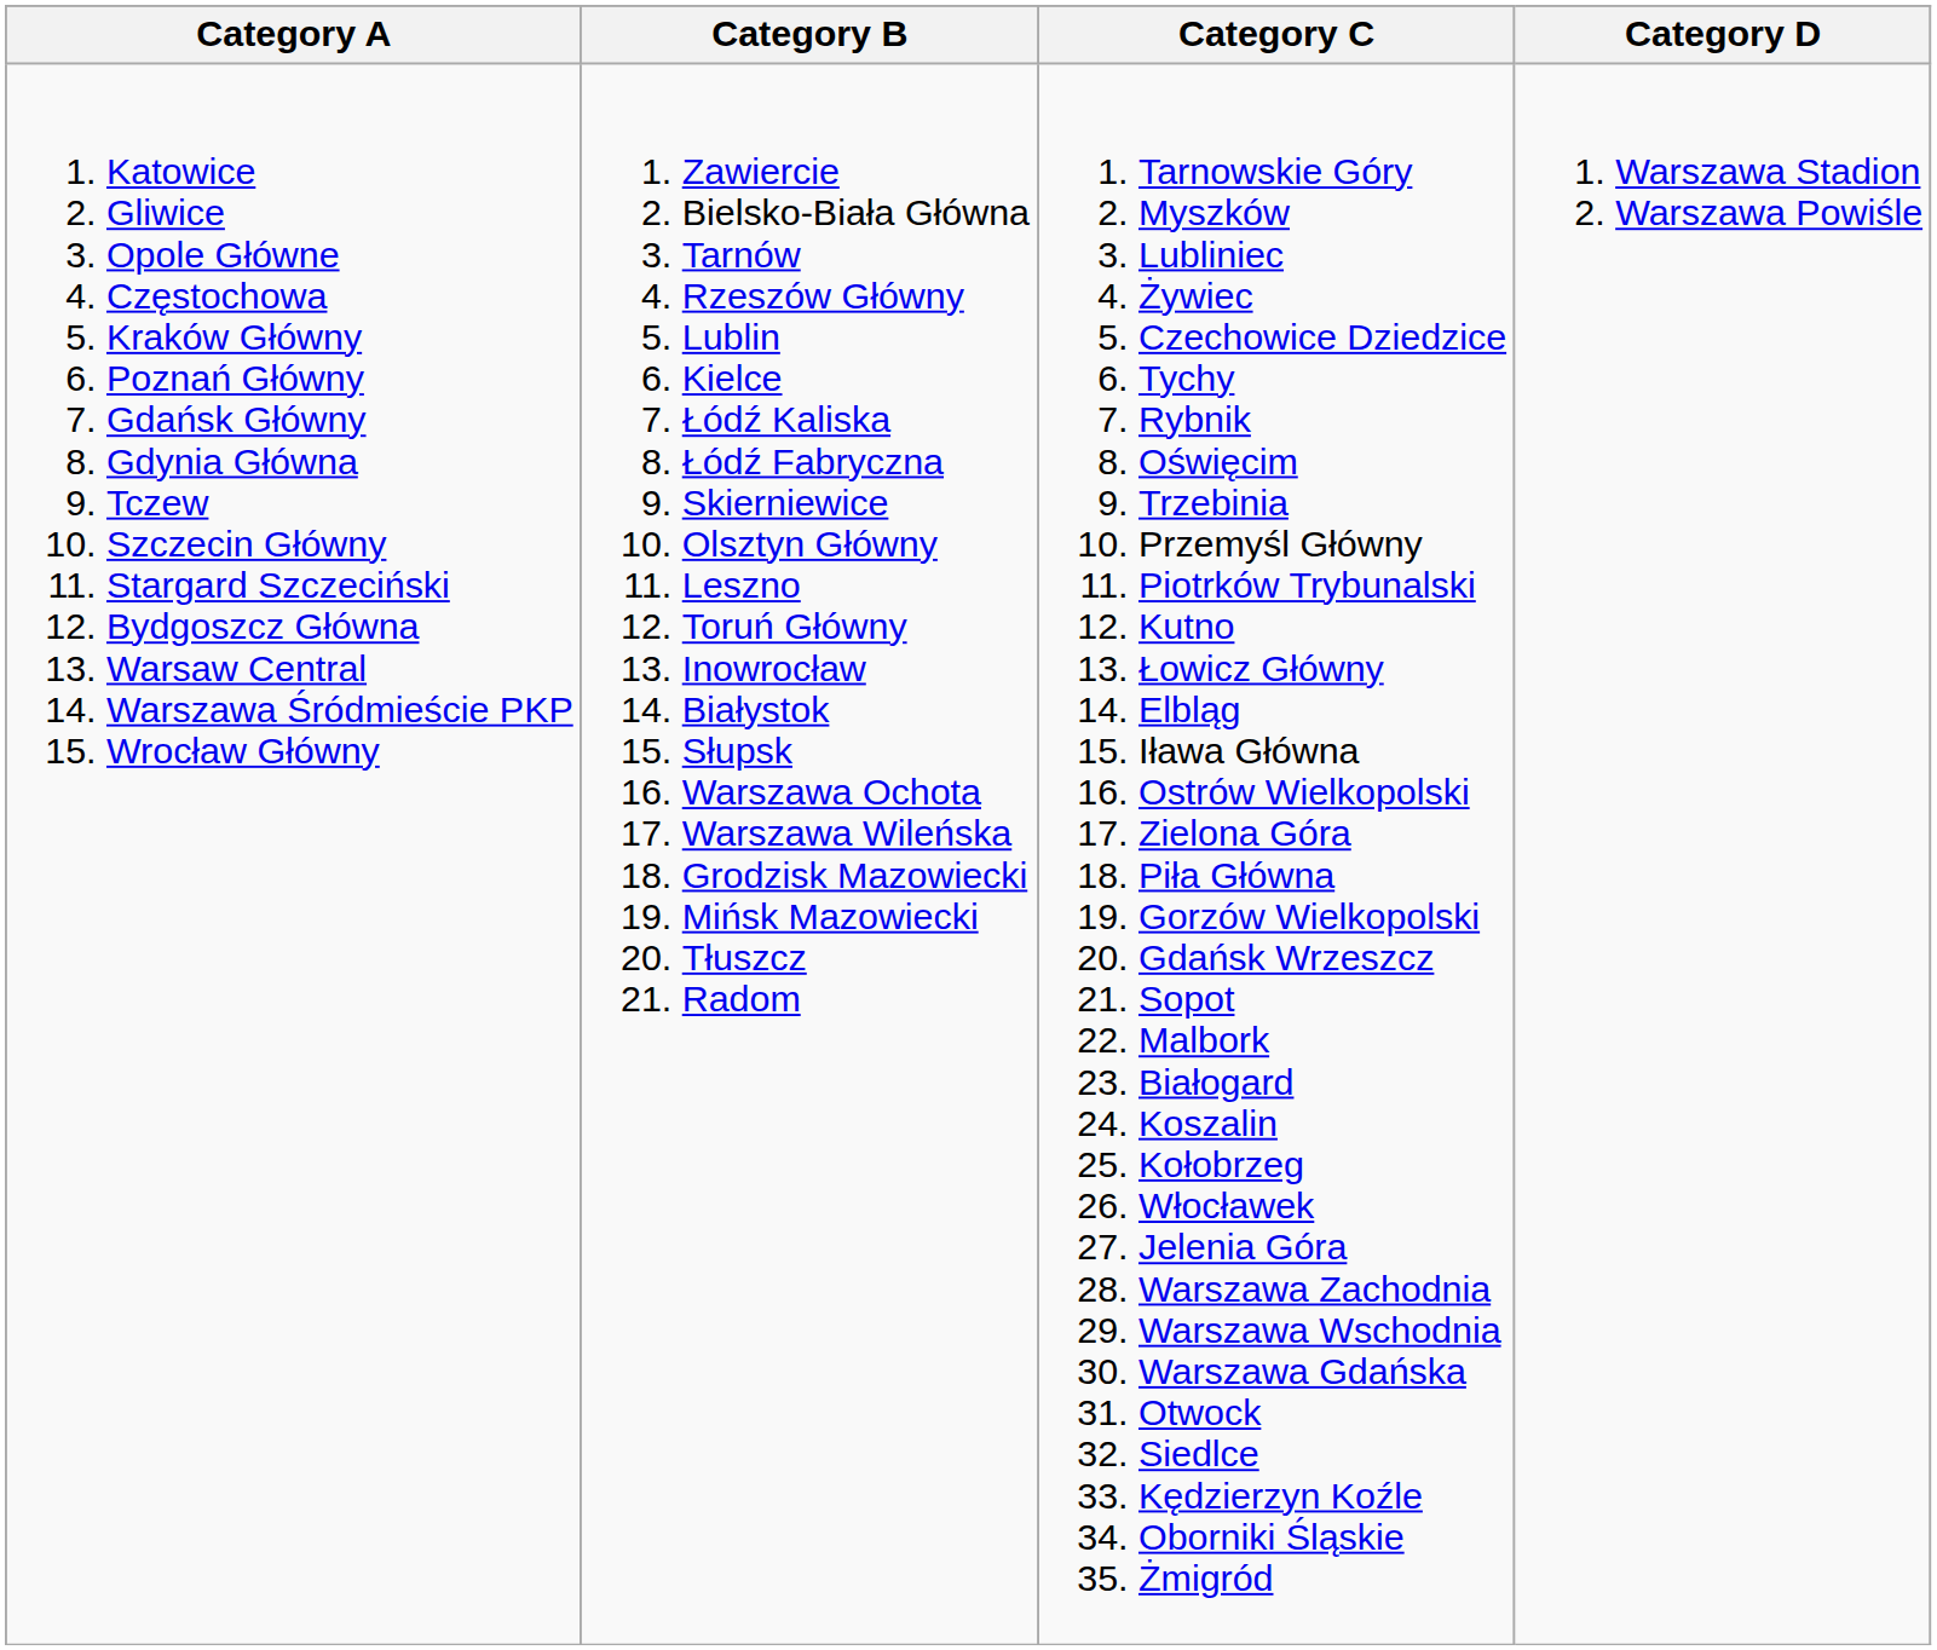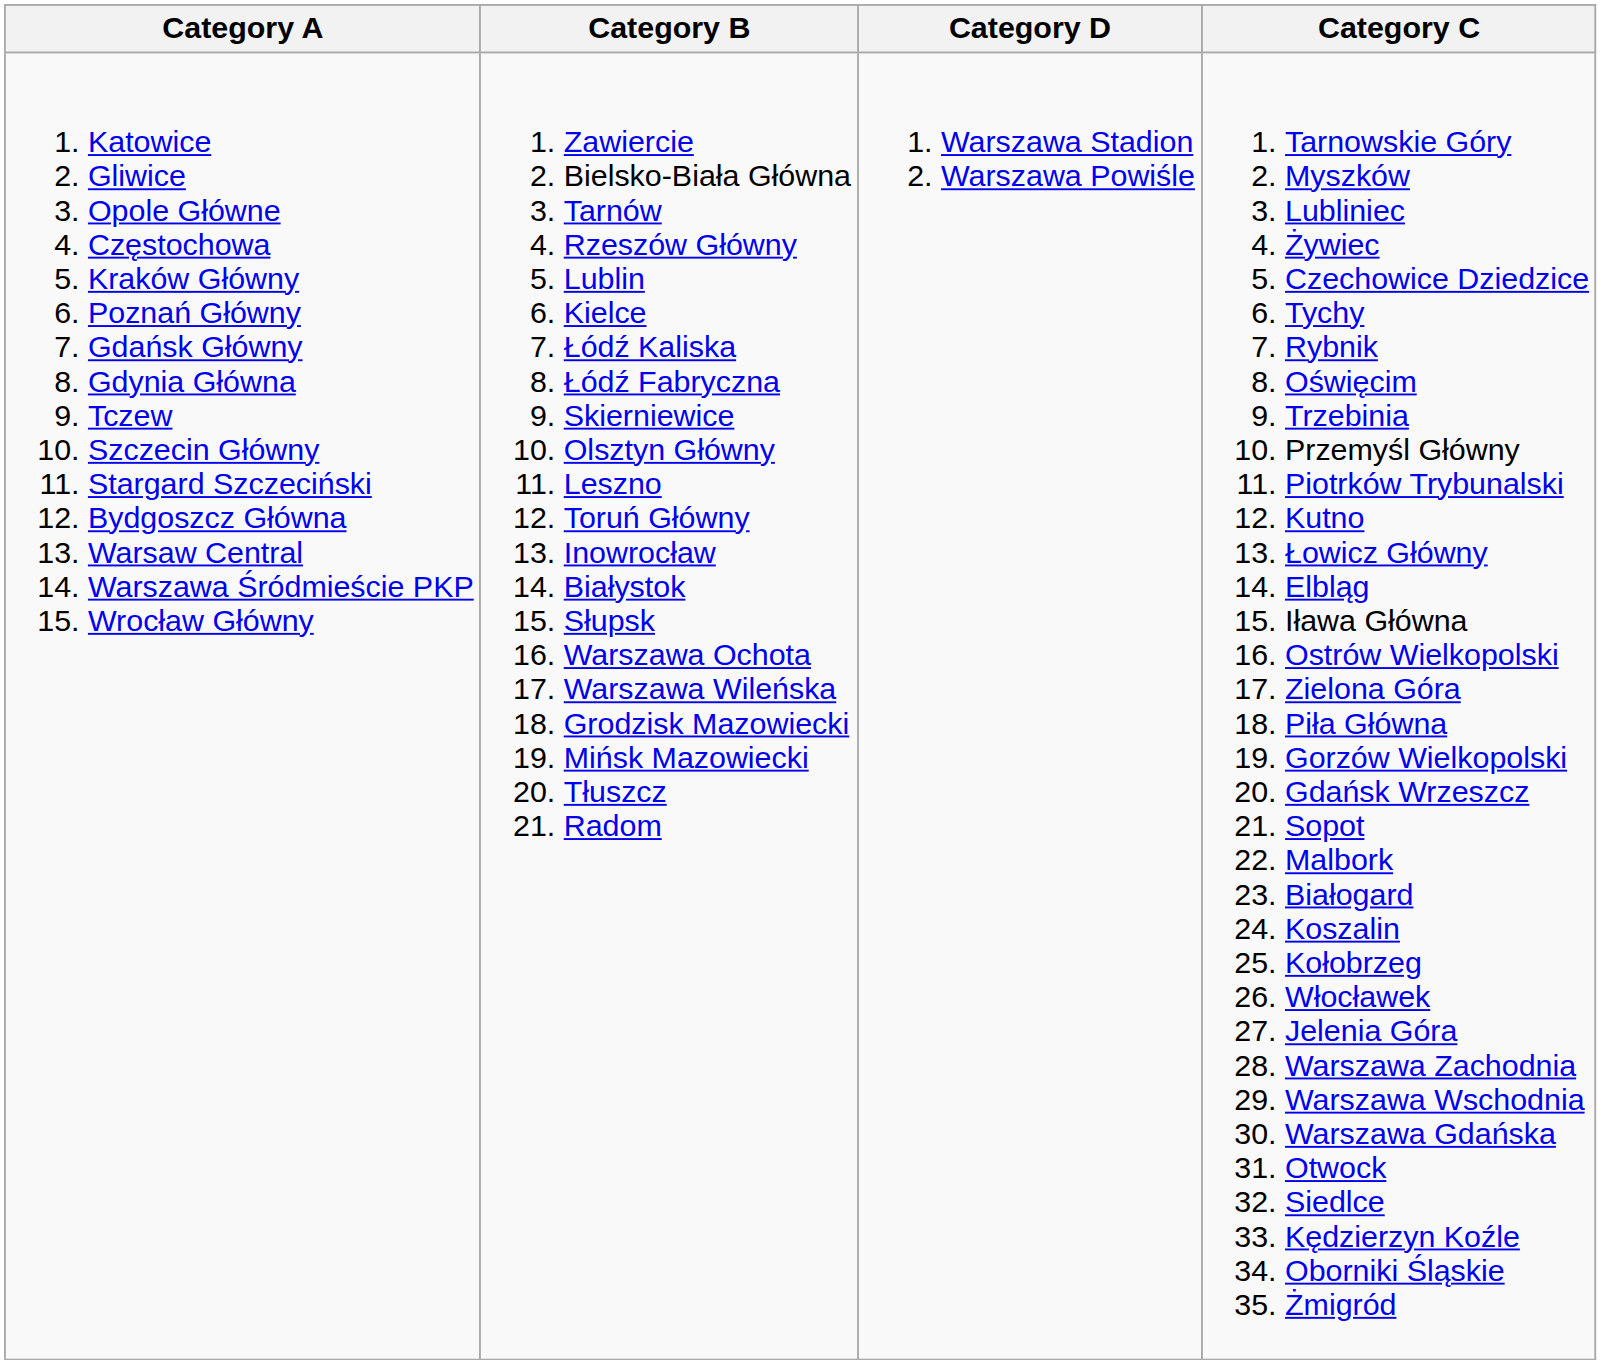columns swapped: Category C <-> Category D
